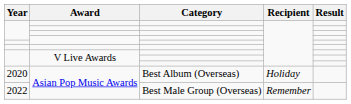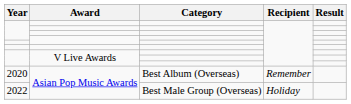2020 | Recipient: Holiday -> Remember
2022 | Recipient: Remember -> Holiday
